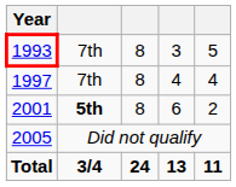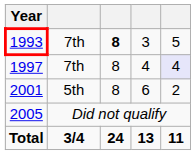1993 | column 3: normal -> bold
1997 | column 5: no background -> lavender background
2001 | column 2: bold -> normal
